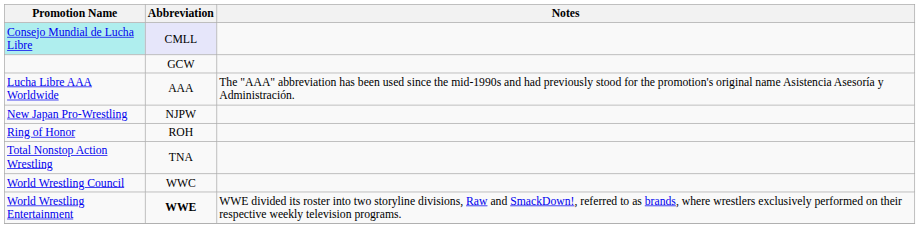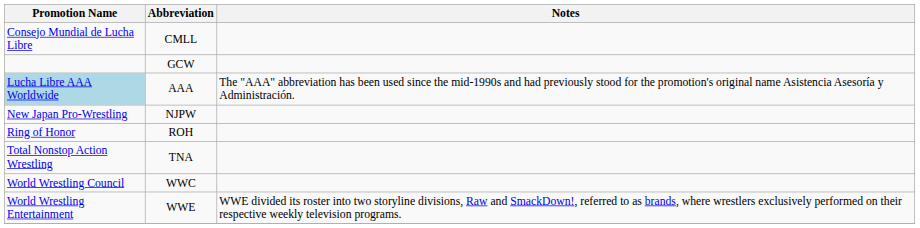Consejo Mundial de Lucha Libre | Promotion Name: paleturquoise background -> no background
Consejo Mundial de Lucha Libre | Abbreviation: lavender background -> no background
Lucha Libre AAA Worldwide | Promotion Name: no background -> lightblue background
World Wrestling Entertainment | Abbreviation: bold -> normal
